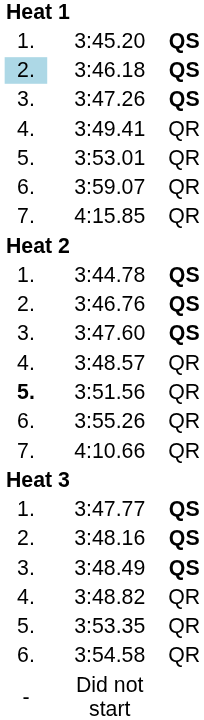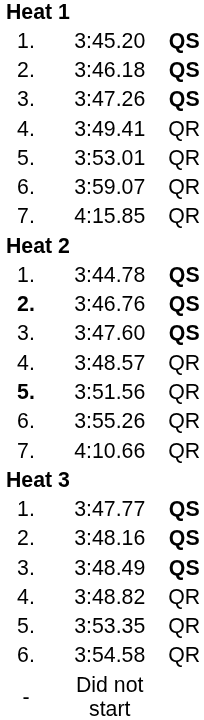3:46.18 | column 1: lightblue background -> no background
3:46.76 | column 1: normal -> bold
